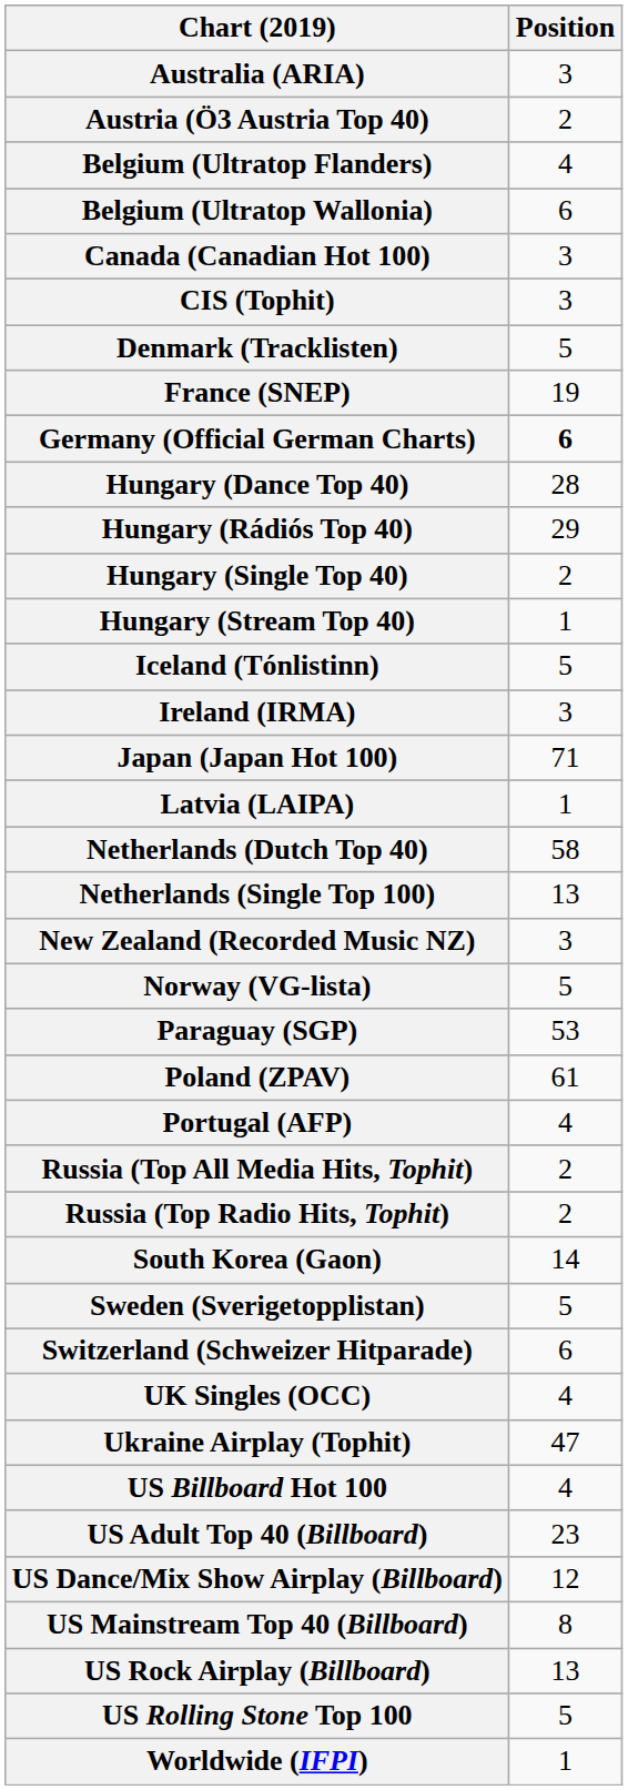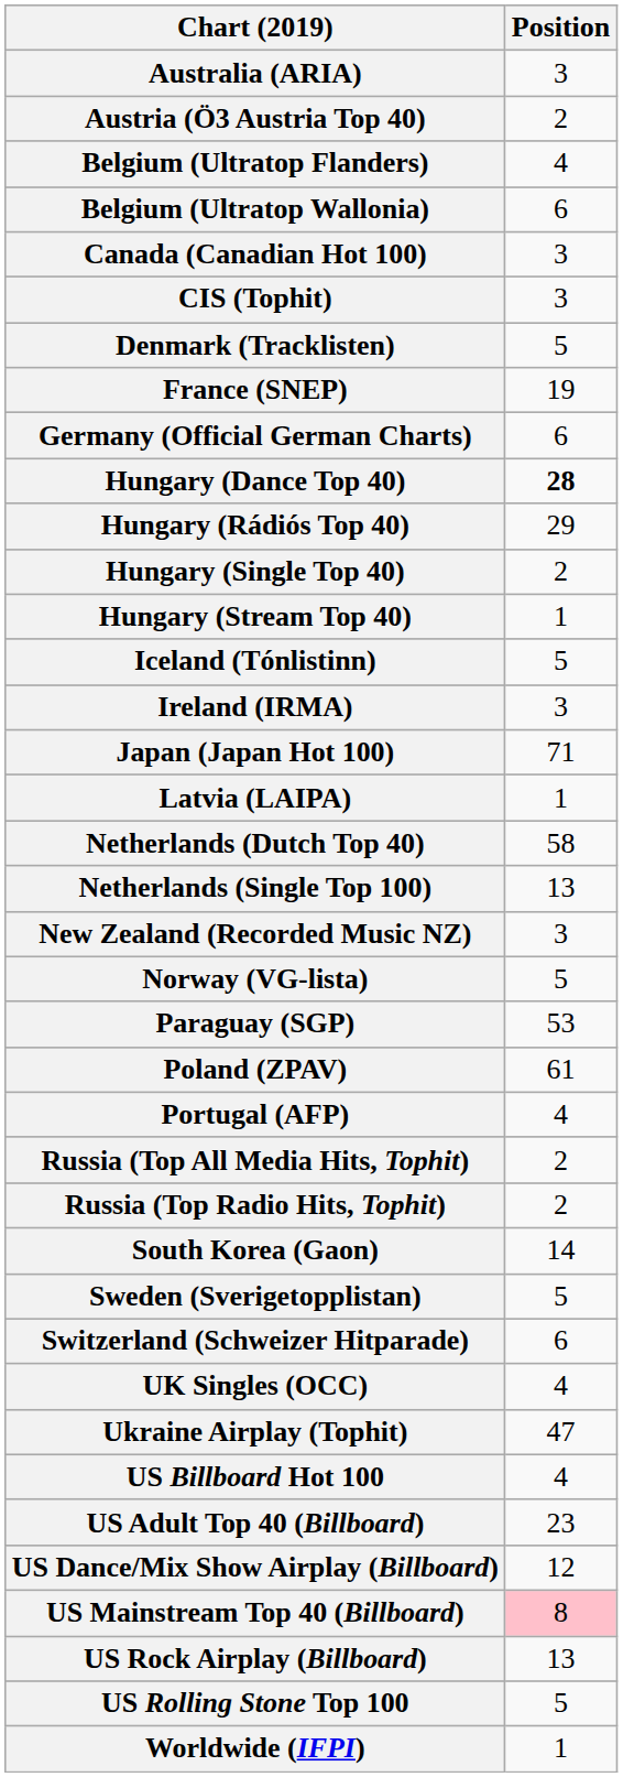Germany (Official German Charts) | Position: bold -> normal
Hungary (Dance Top 40) | Position: normal -> bold
US Mainstream Top 40 (Billboard) | Position: no background -> pink background
